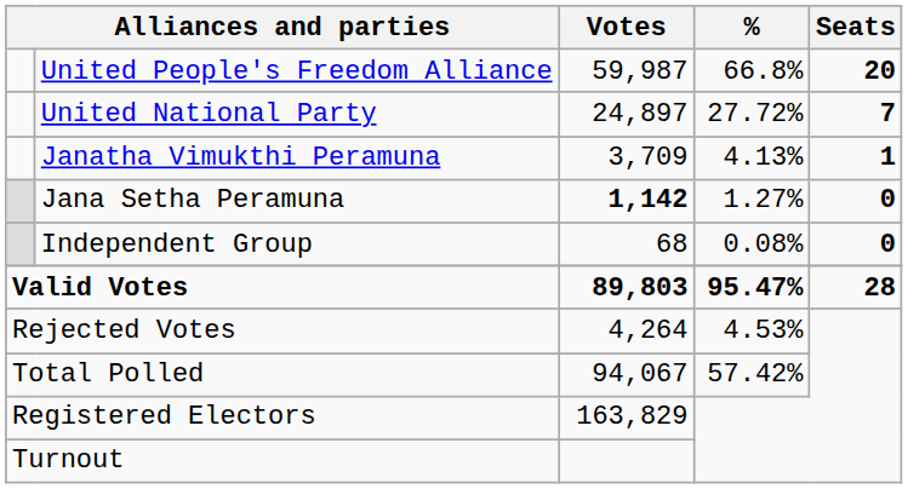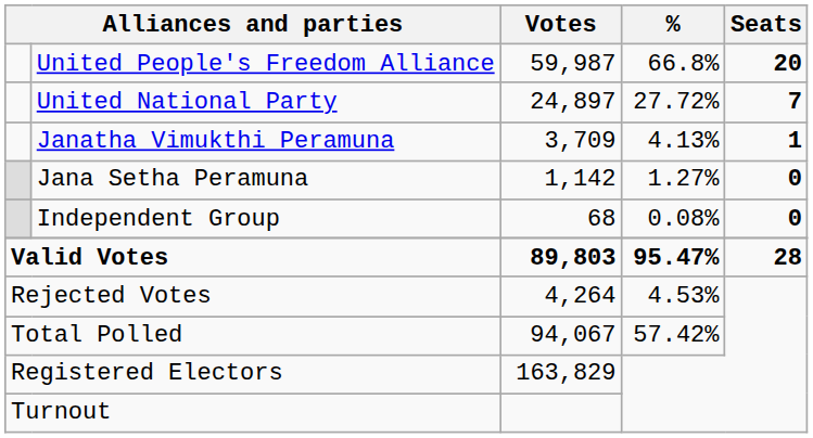Jana Setha Peramuna | Votes: bold -> normal
